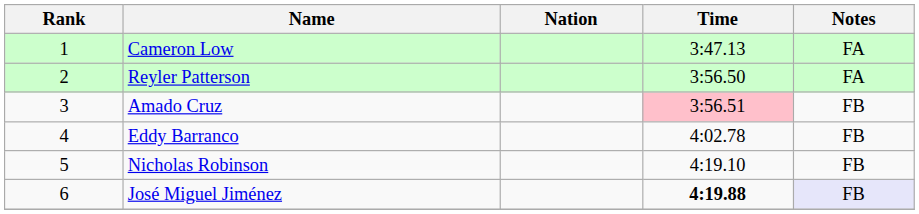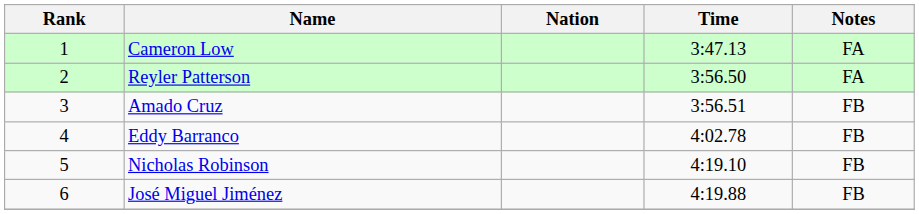Amado Cruz | Time: pink background -> no background
José Miguel Jiménez | Time: bold -> normal
José Miguel Jiménez | Notes: lavender background -> no background
